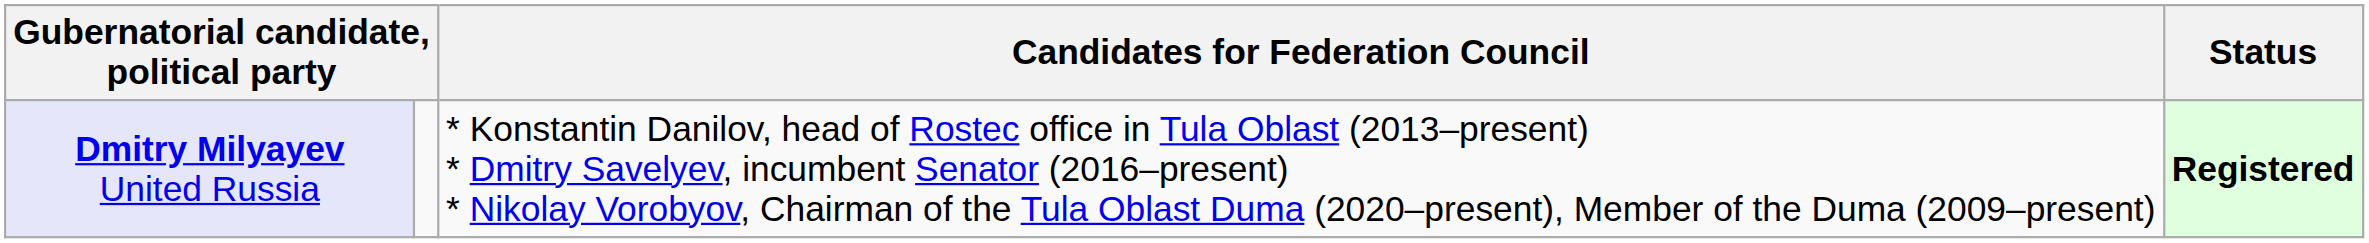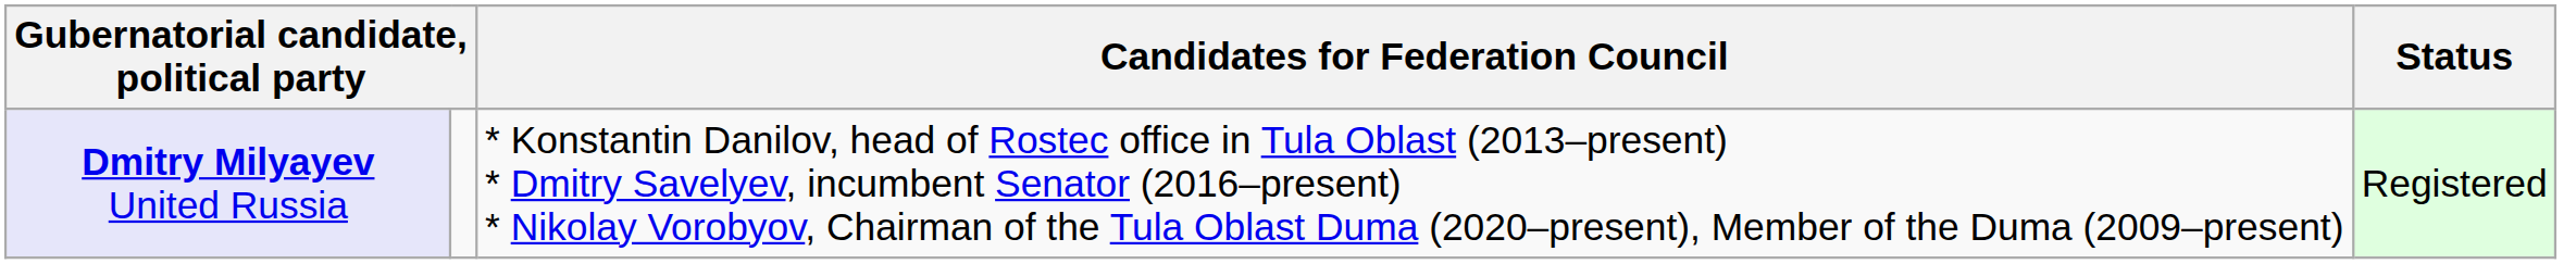Dmitry Milyayev United Russia | Status: bold -> normal
